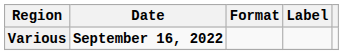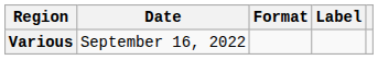Various | Date: bold -> normal
